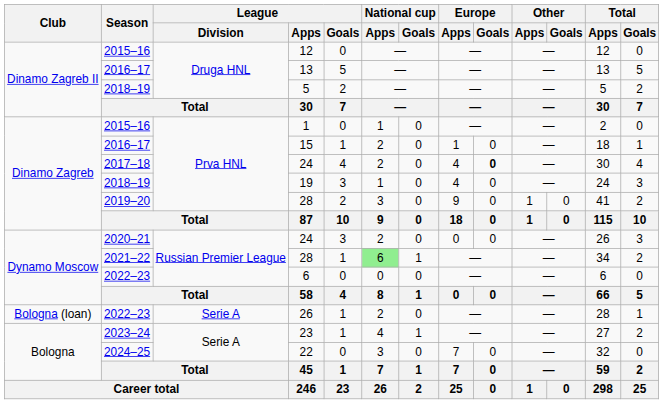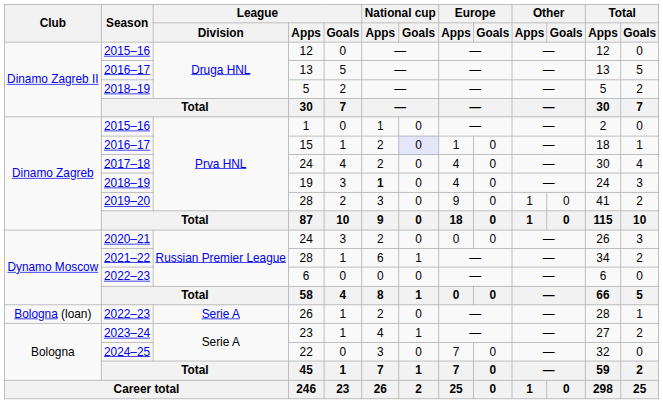15 | National cup / Goals: no background -> lavender background
2017–18 / 24 | Europe / Goals: bold -> normal
19 | National cup / Apps: normal -> bold
2021–22 / 28 | National cup / Apps: lightgreen background -> no background
